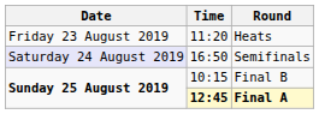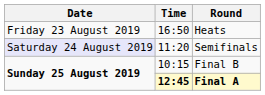Heats | Time: 11:20 -> 16:50
Semifinals | Time: 16:50 -> 11:20
